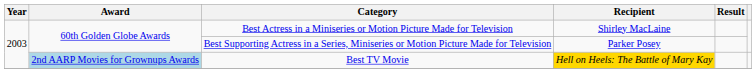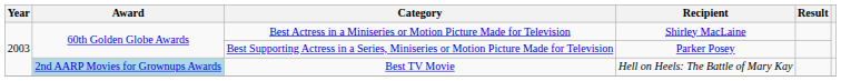Best TV Movie | Recipient: gold background -> no background
